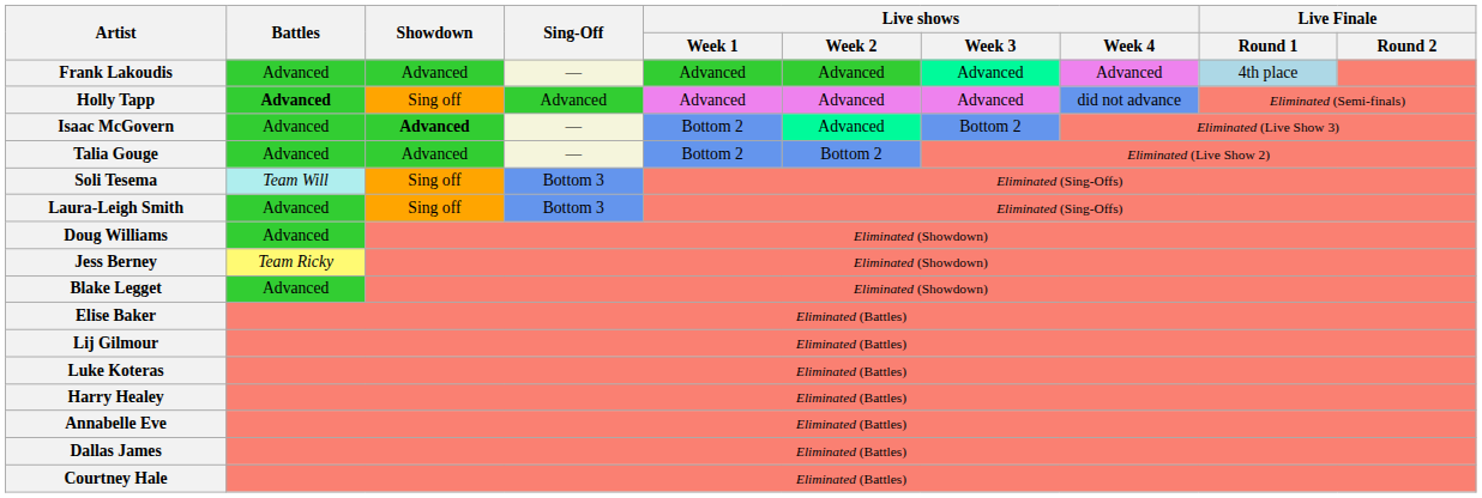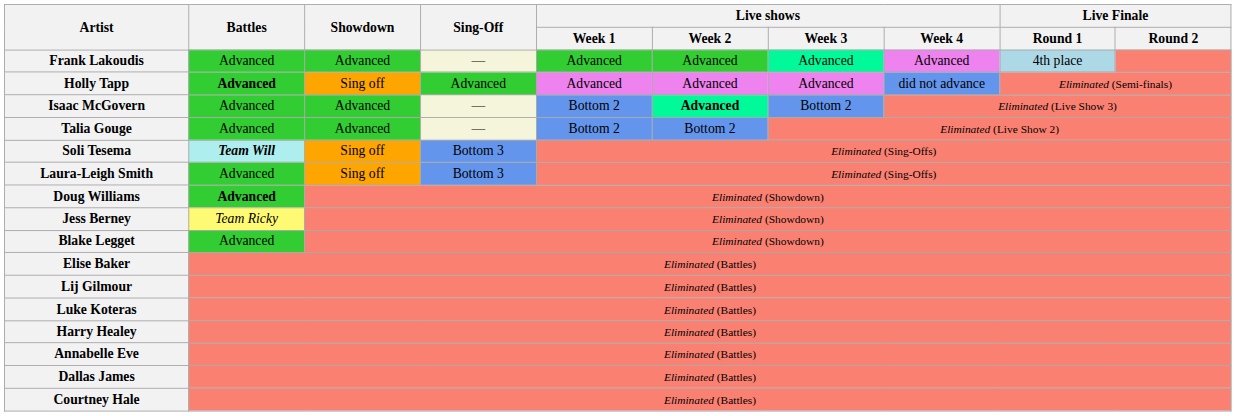Isaac McGovern | Showdown: bold -> normal
Isaac McGovern | Live shows / Week 2: normal -> bold
Soli Tesema | Battles: normal -> bold
Doug Williams | Battles: normal -> bold
